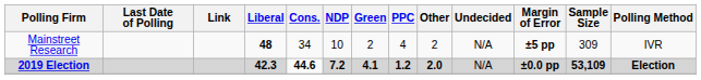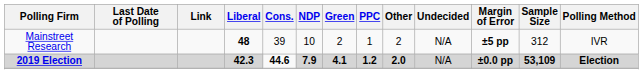Mainstreet Research | Cons.: 34 -> 39
Mainstreet Research | PPC: 4 -> 1
Mainstreet Research | Sample Size: 309 -> 312
2019 Election | NDP: 7.2 -> 7.9
